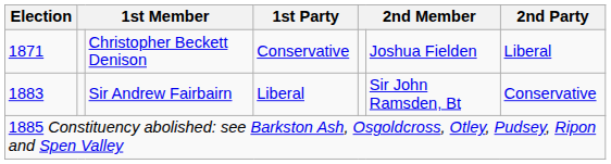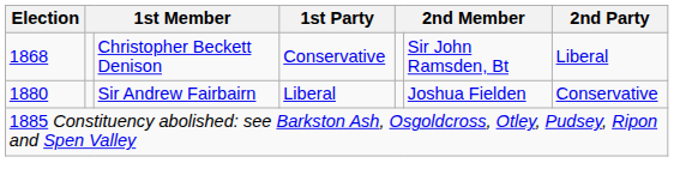Christopher Beckett Denison | Election: 1871 -> 1868
Christopher Beckett Denison | column 6: Joshua Fielden -> Sir John Ramsden, Bt
Sir Andrew Fairbairn | Election: 1883 -> 1880
Sir Andrew Fairbairn | column 6: Sir John Ramsden, Bt -> Joshua Fielden
